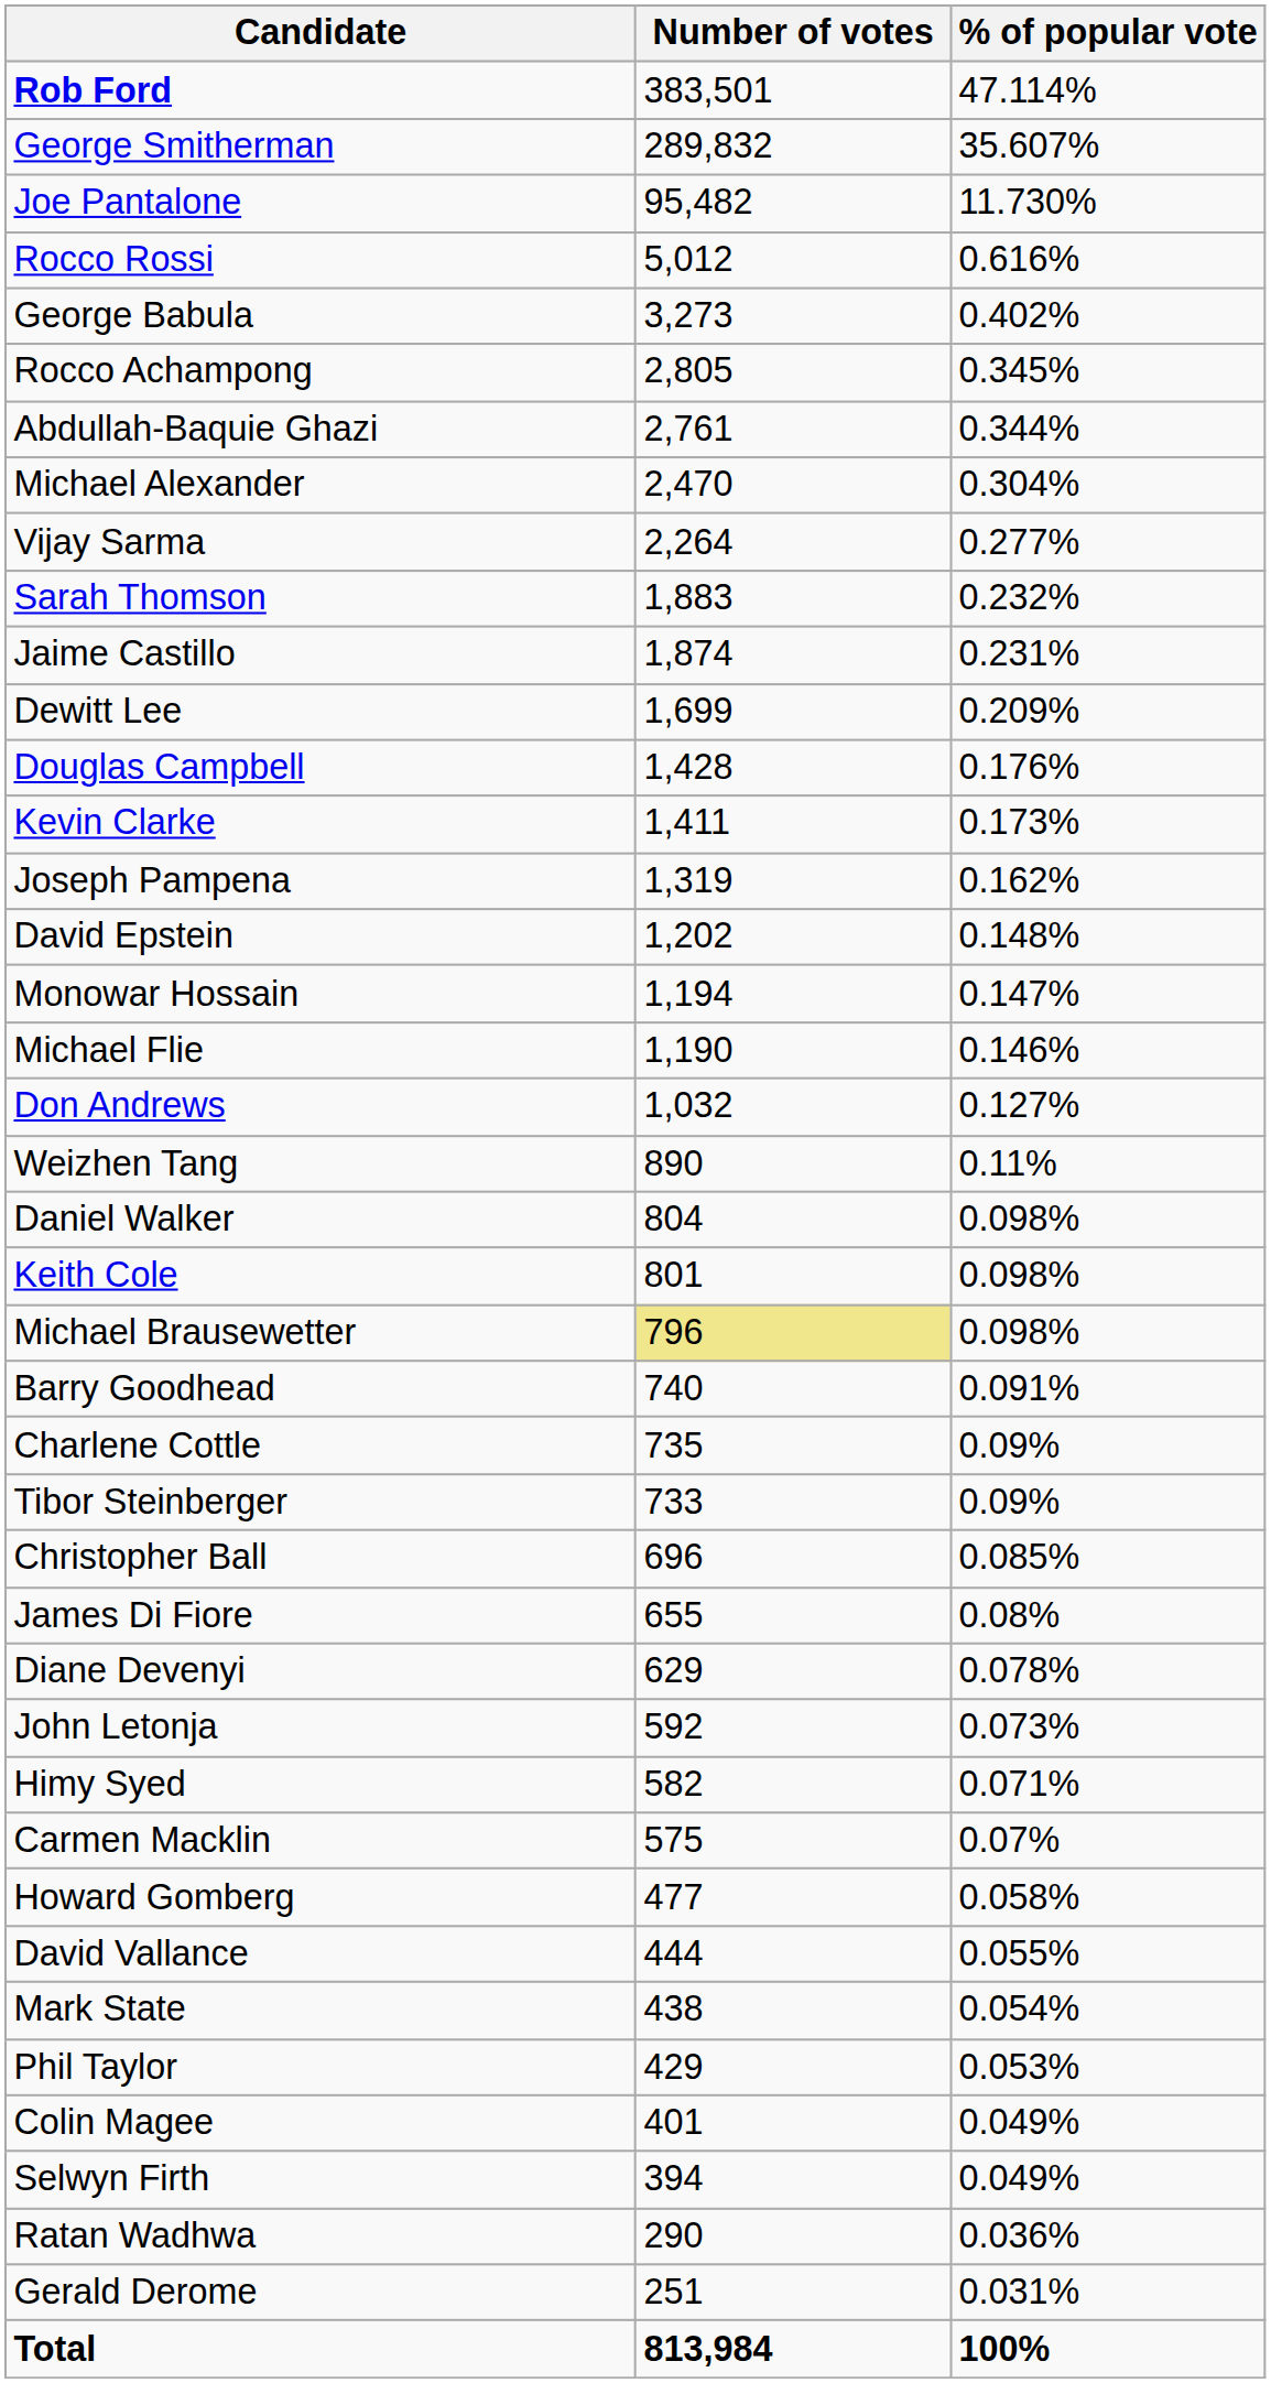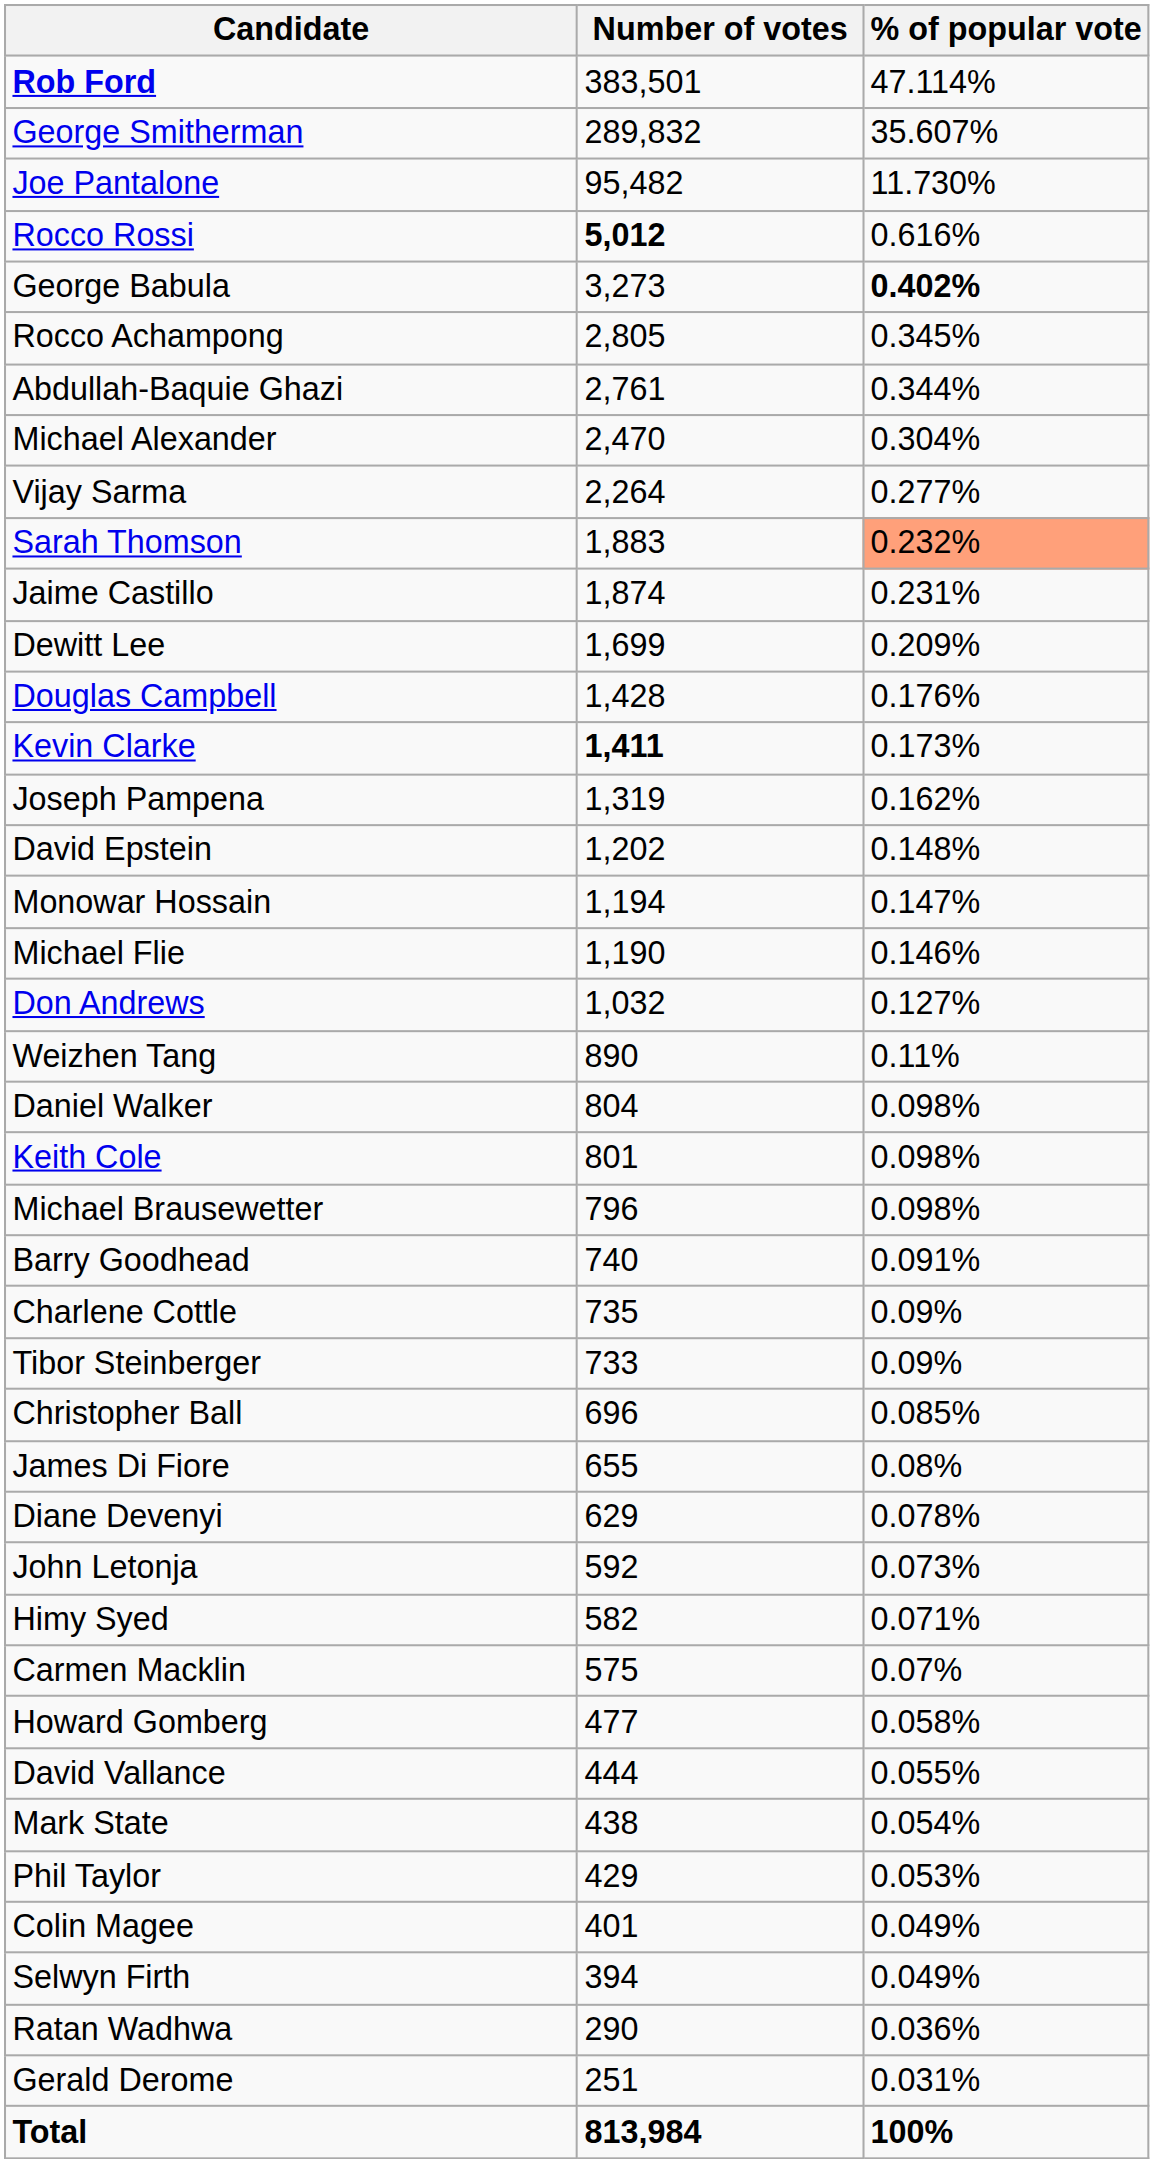Rocco Rossi | Number of votes: normal -> bold
George Babula | % of popular vote: normal -> bold
Sarah Thomson | % of popular vote: no background -> lightsalmon background
Kevin Clarke | Number of votes: normal -> bold
Michael Brausewetter | Number of votes: khaki background -> no background
